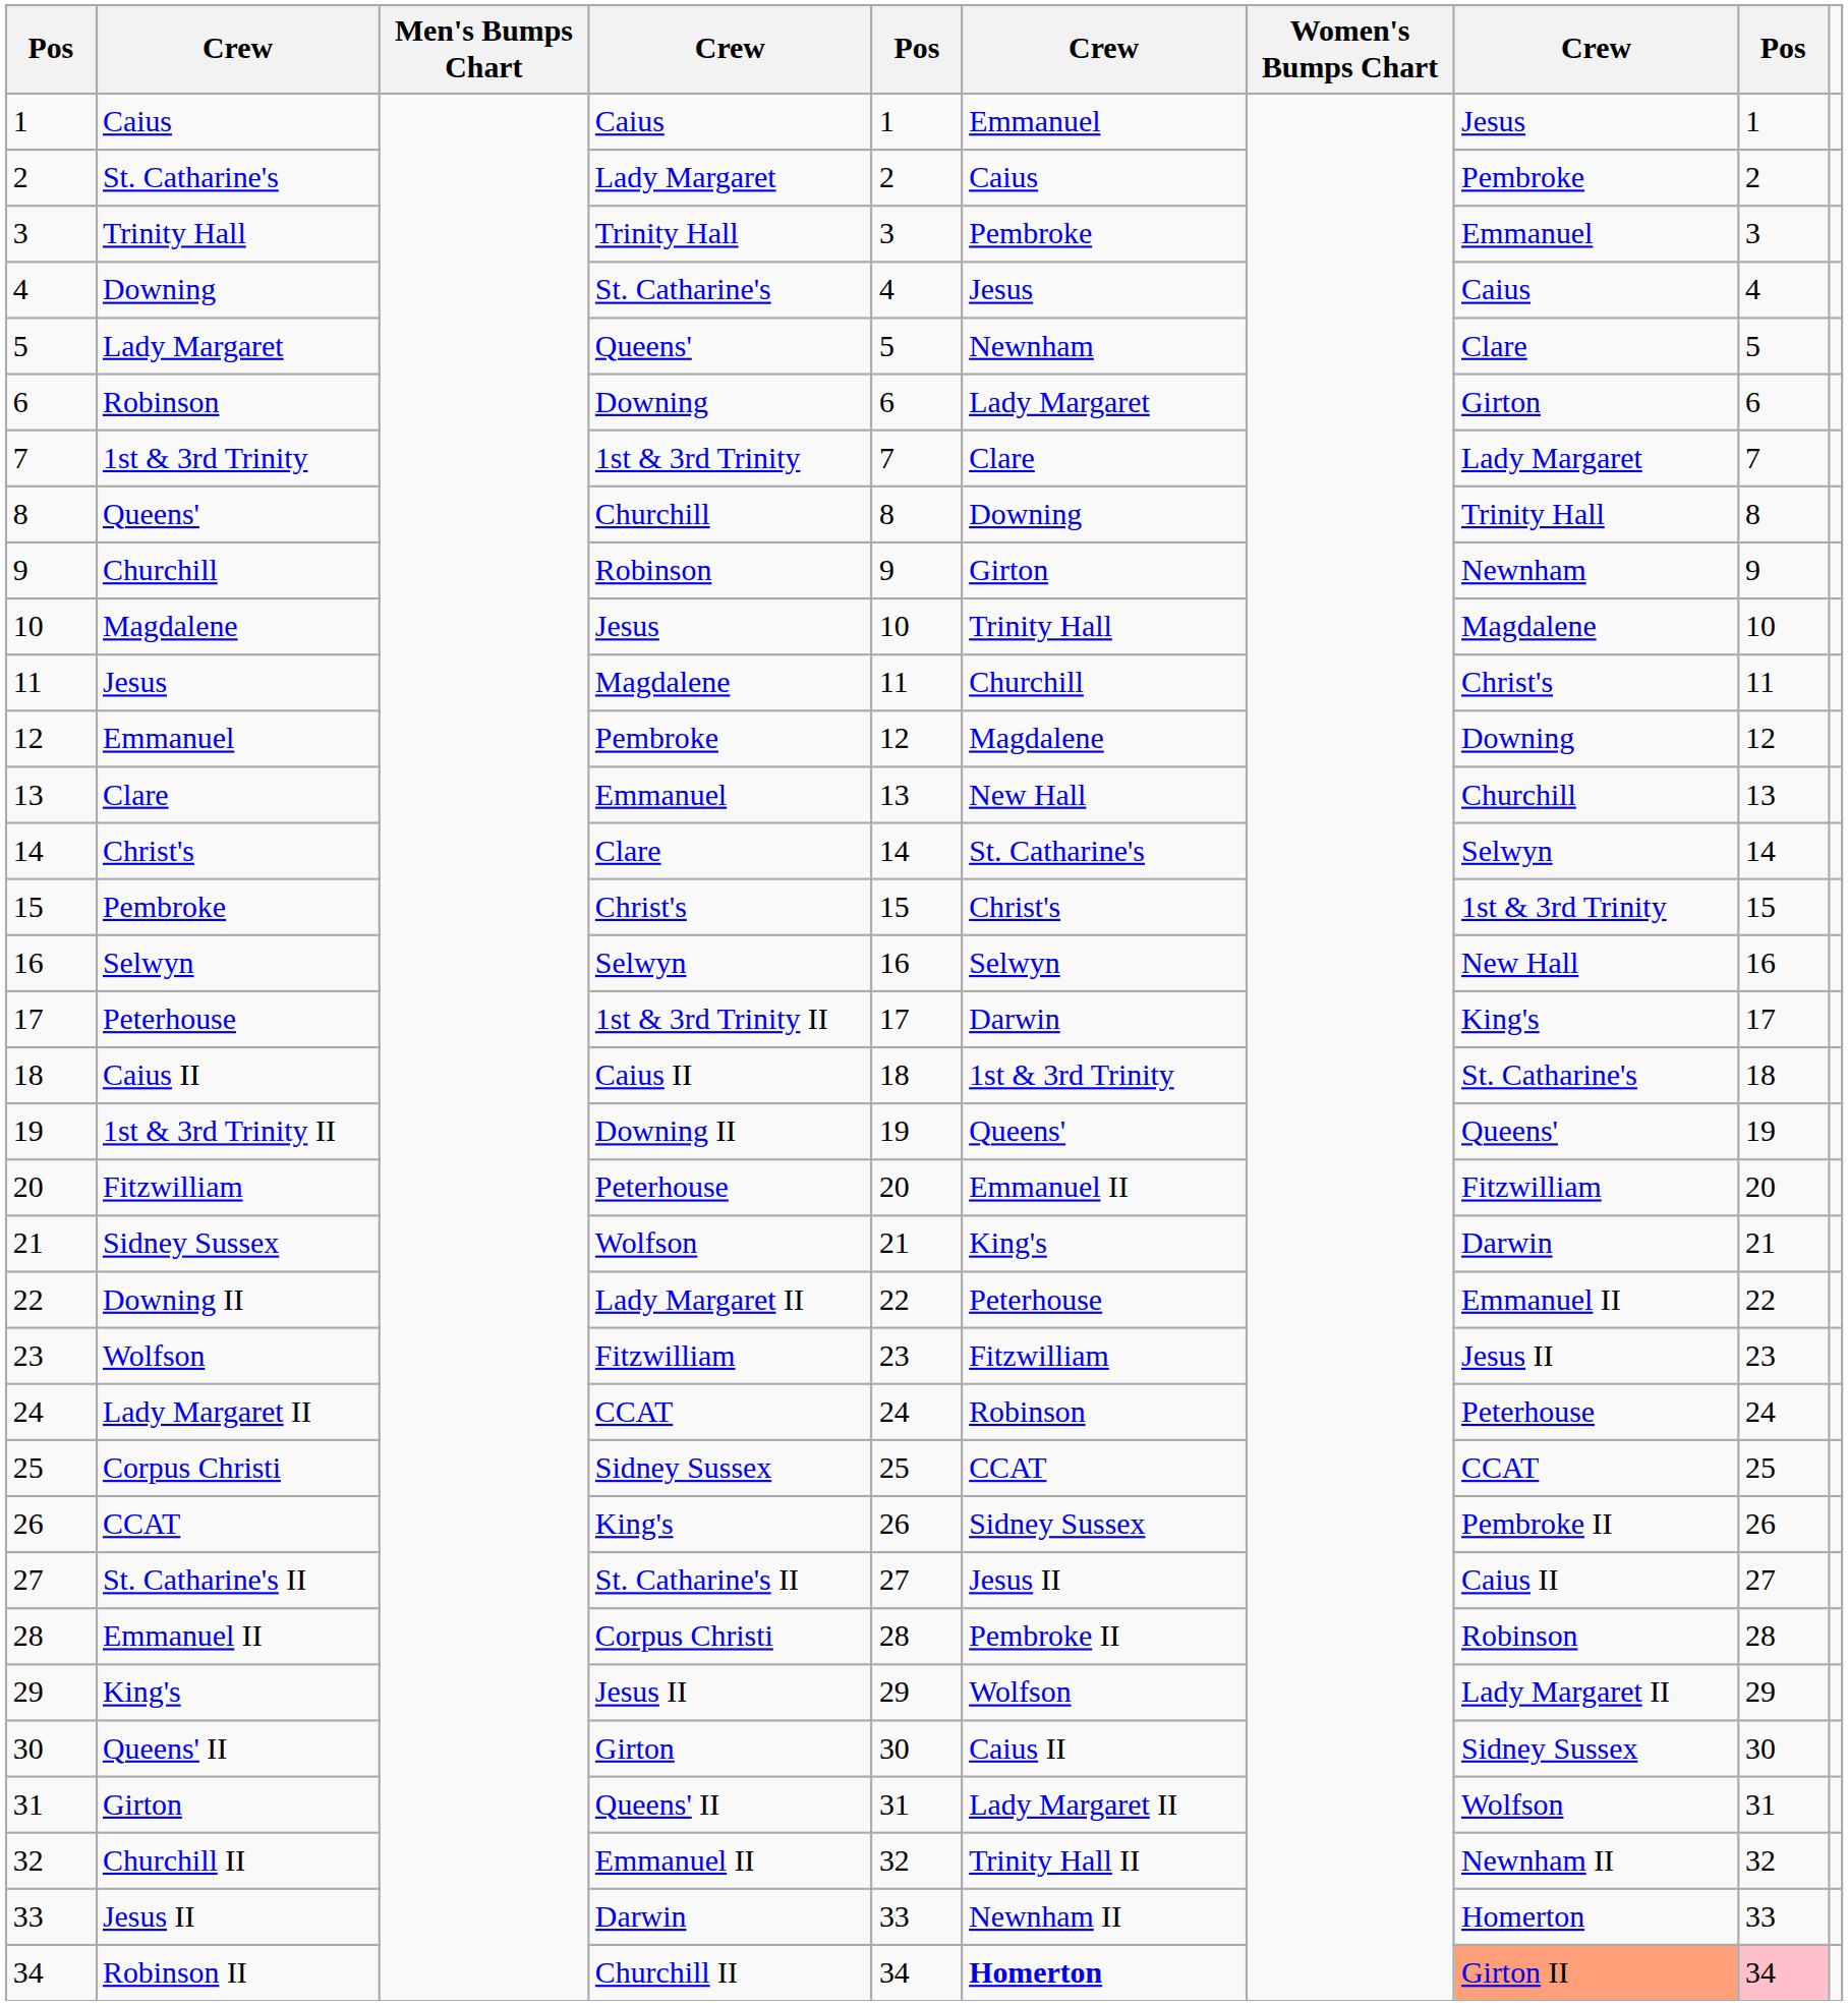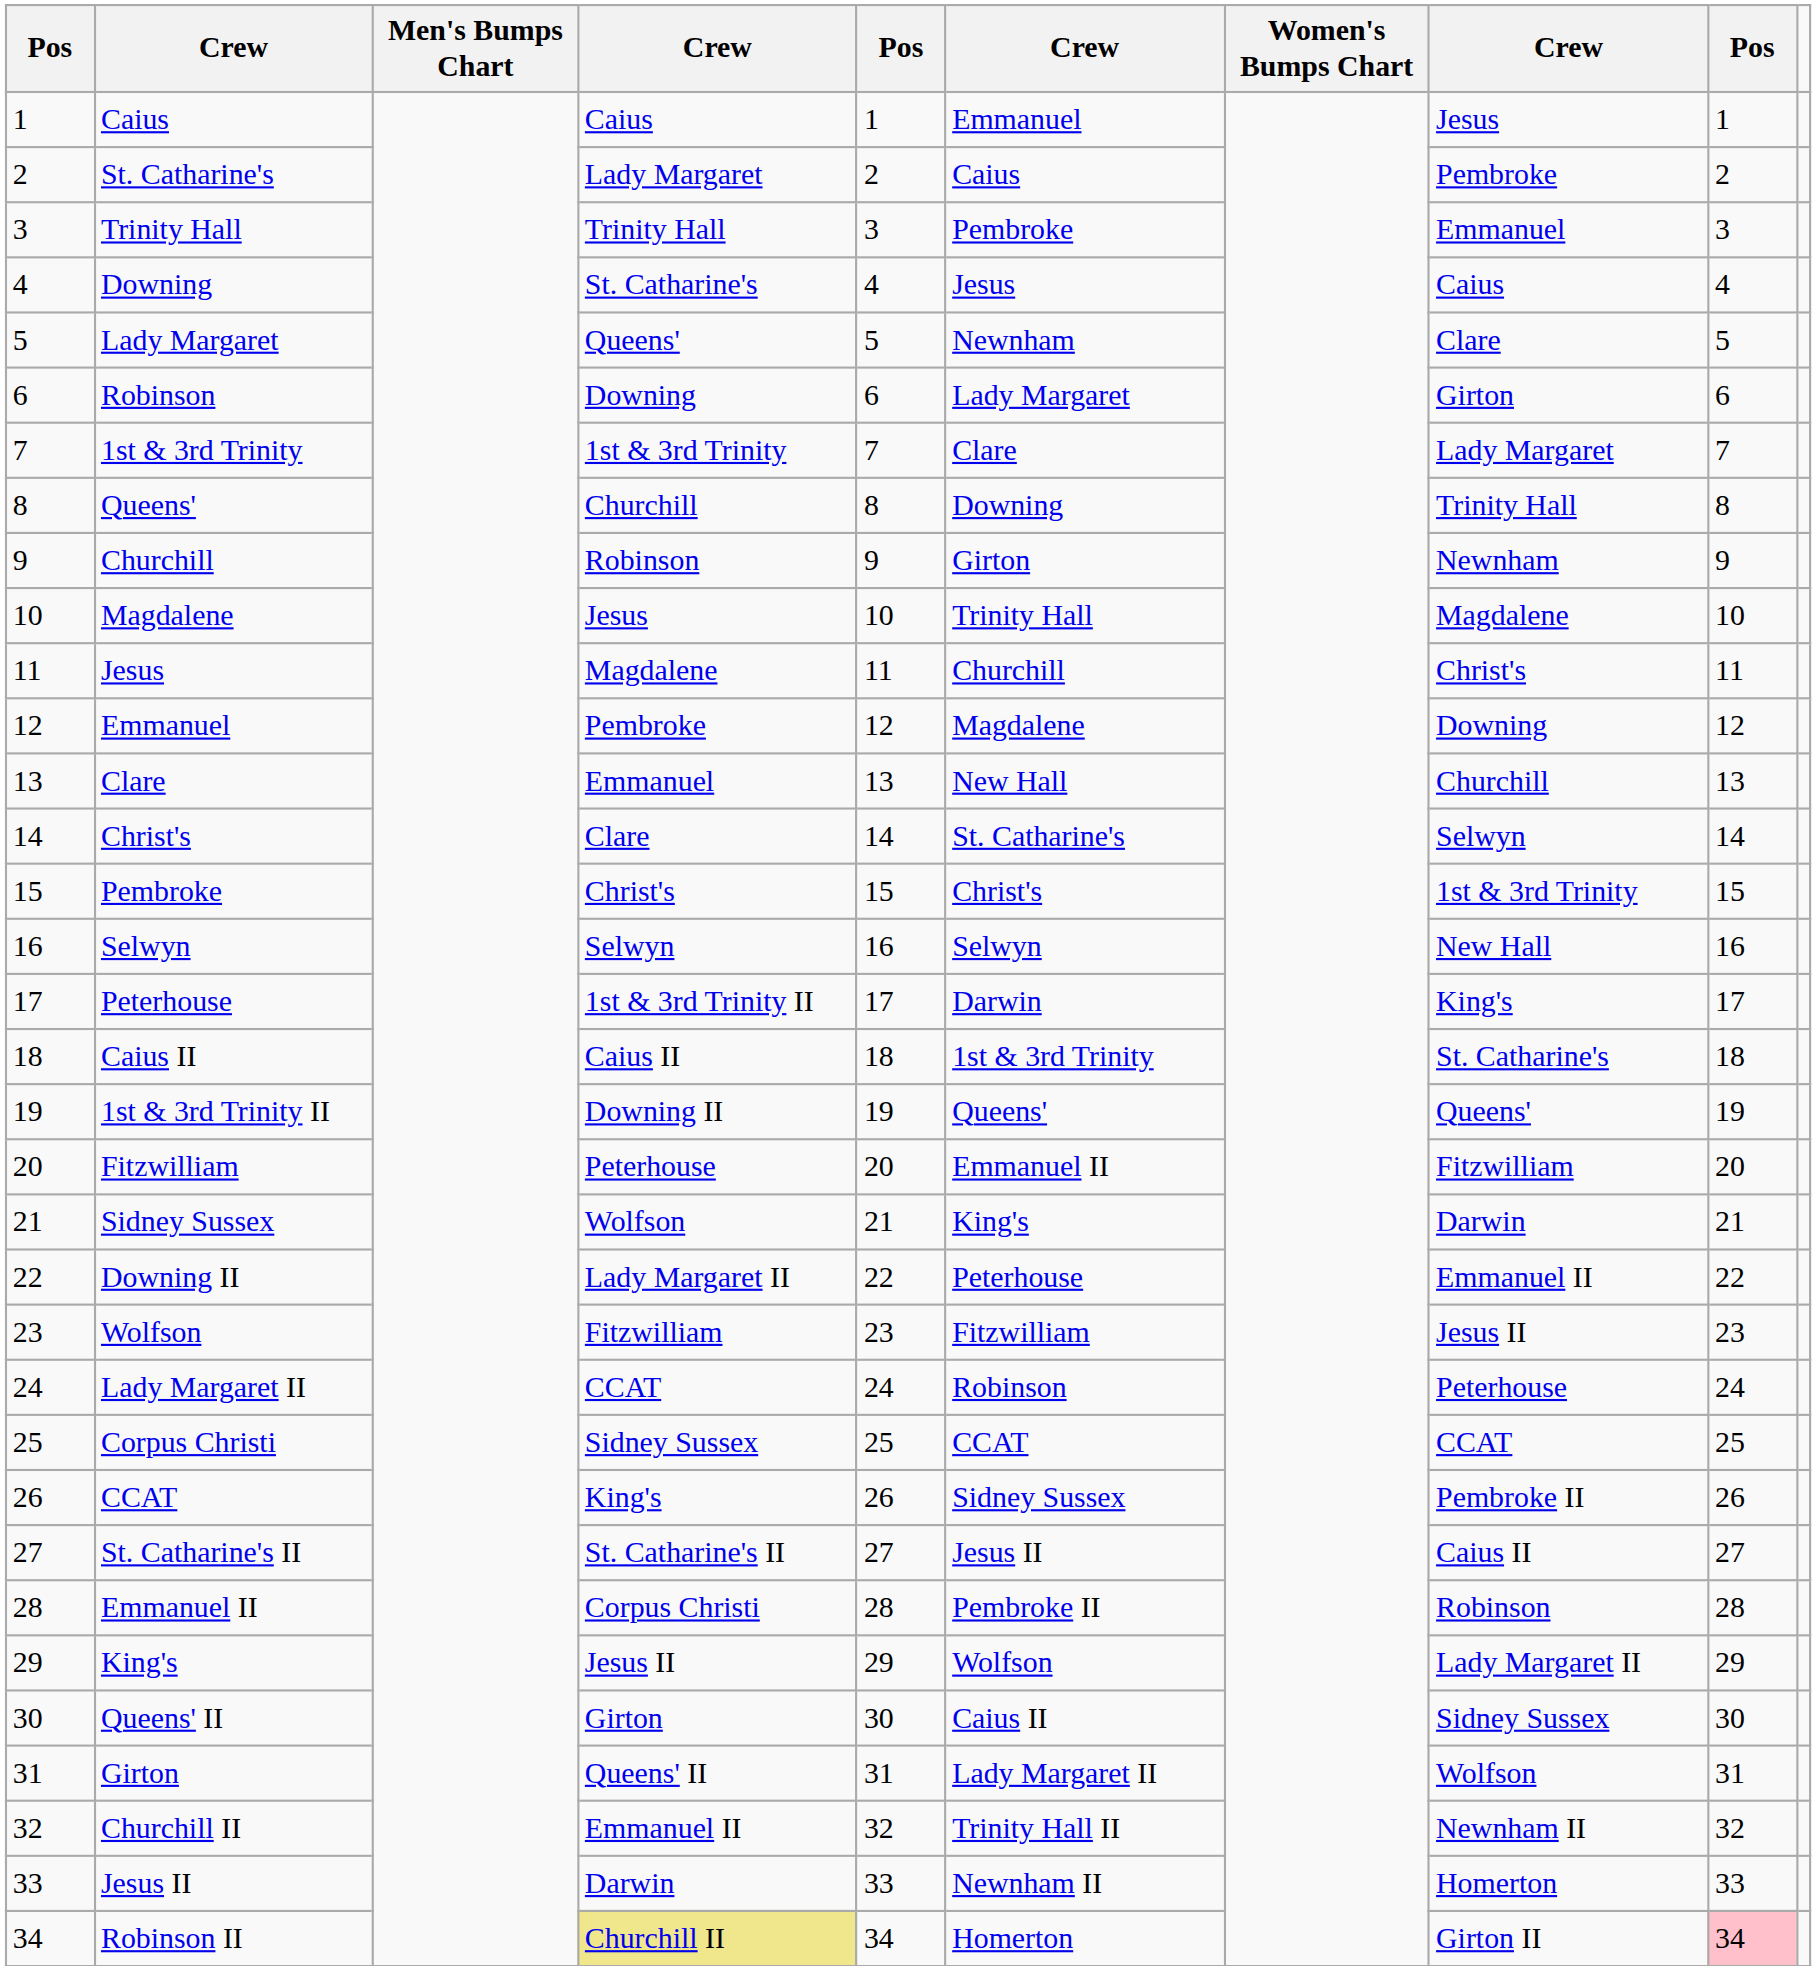Robinson II | column 4: no background -> khaki background
Robinson II | column 6: bold -> normal
Robinson II | column 8: lightsalmon background -> no background
